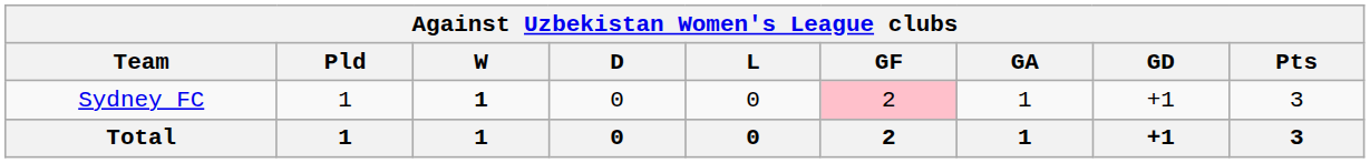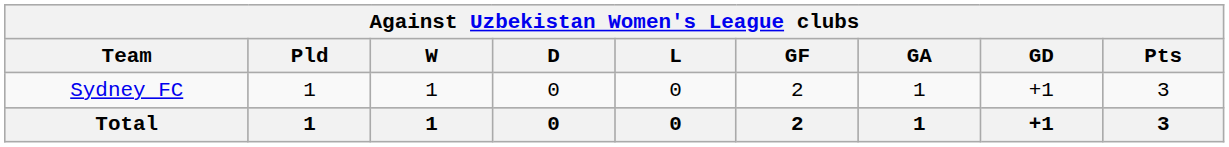Sydney FC | W: bold -> normal
Sydney FC | GF: pink background -> no background
